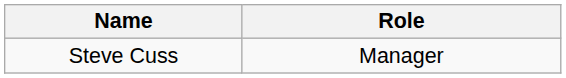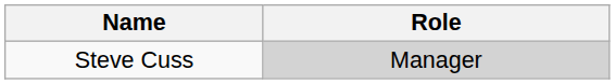Steve Cuss | Role: no background -> lightgrey background
